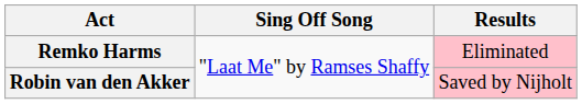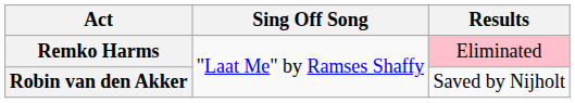Robin van den Akker | Results: pink background -> no background
